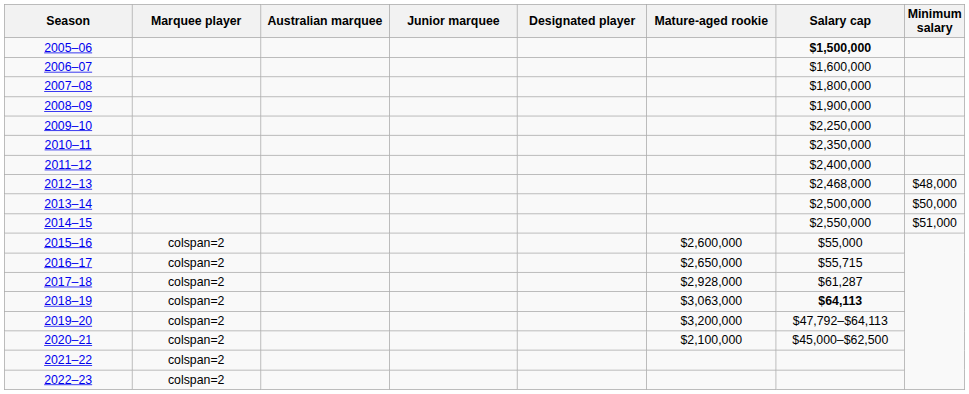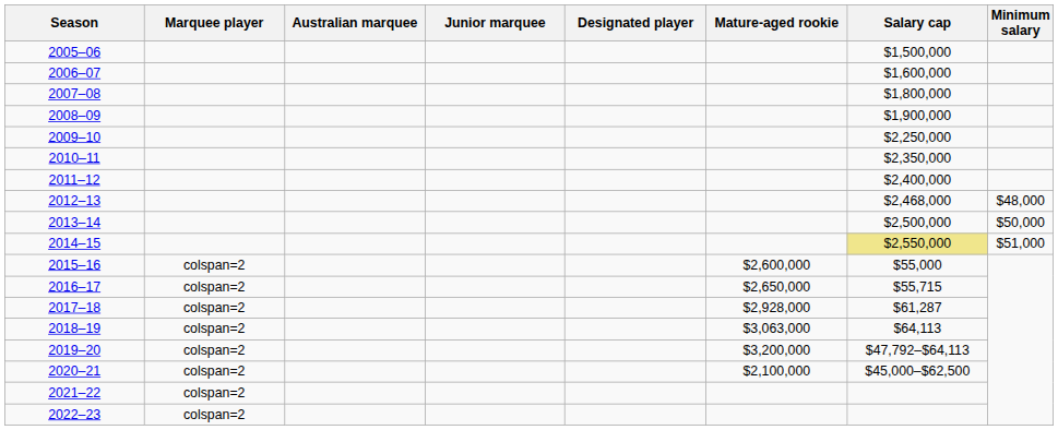2005–06 | Salary cap: bold -> normal
2014–15 | Salary cap: no background -> khaki background
2018–19 | Salary cap: bold -> normal
